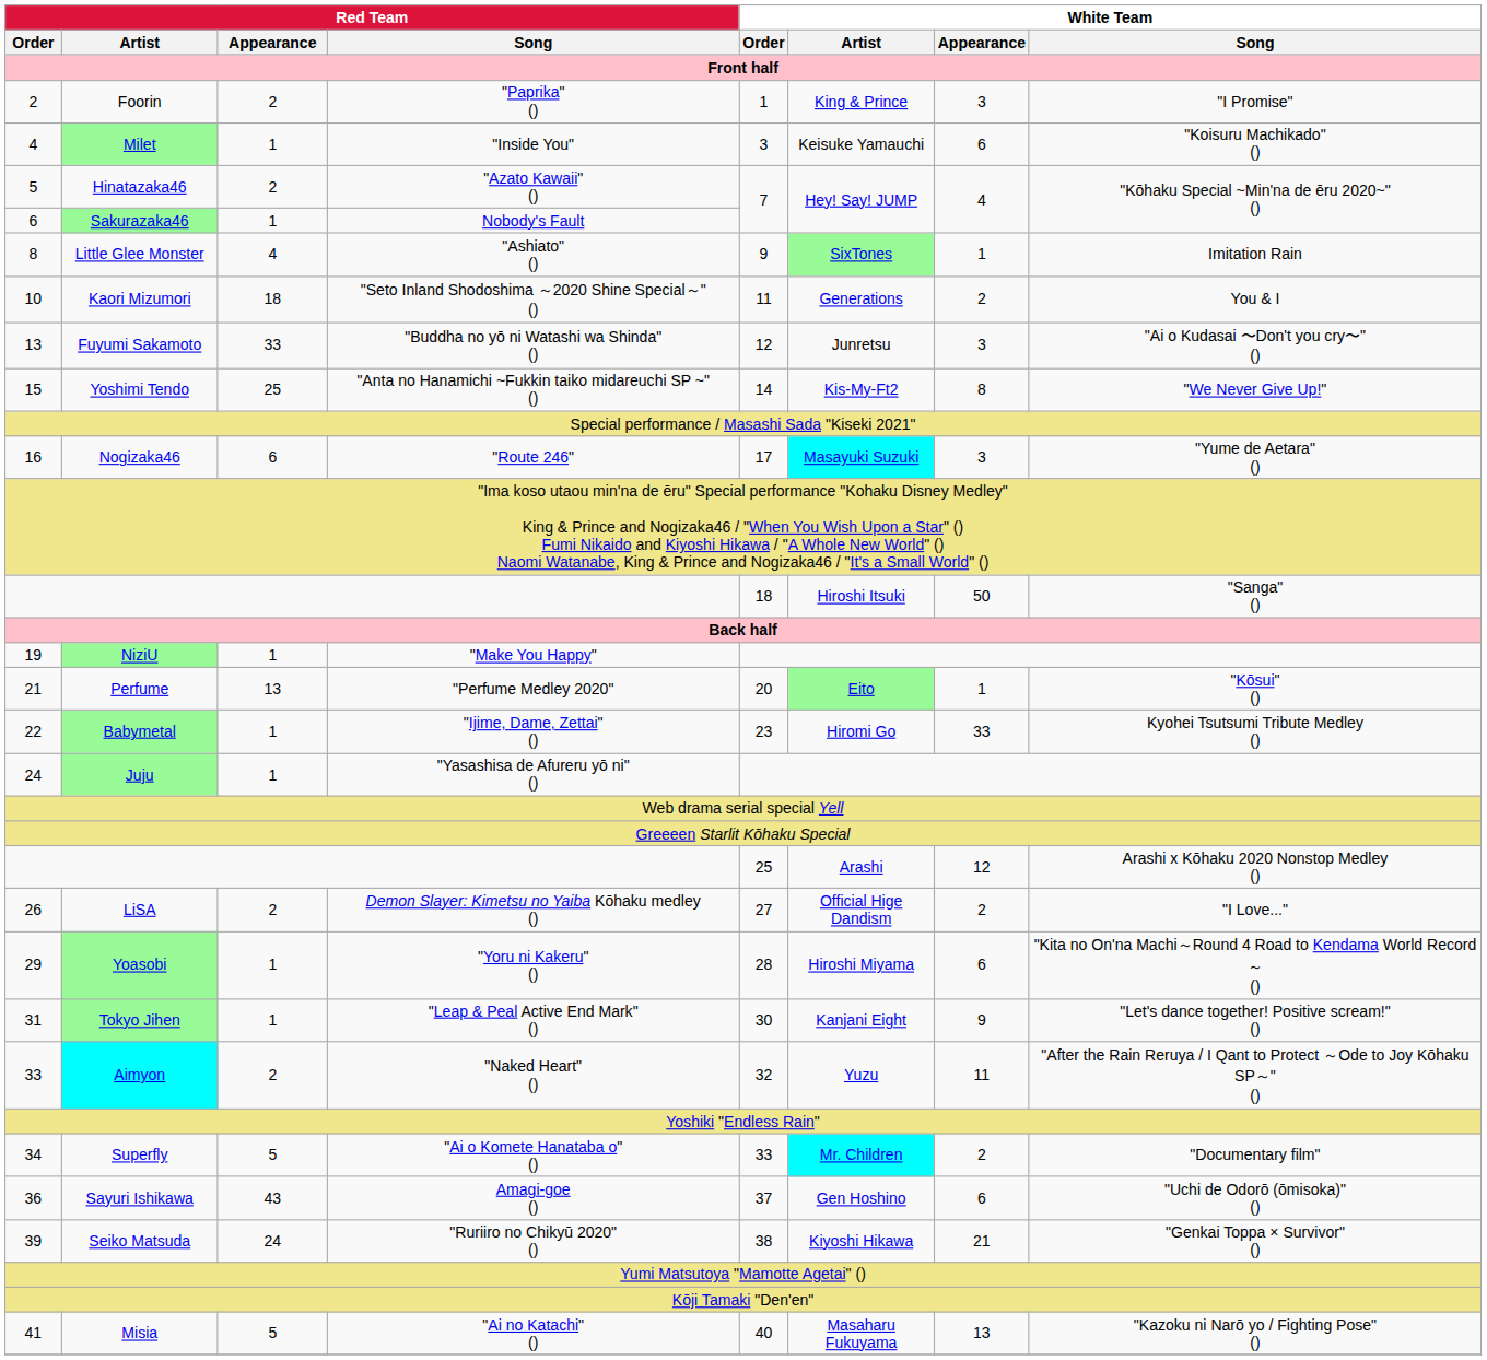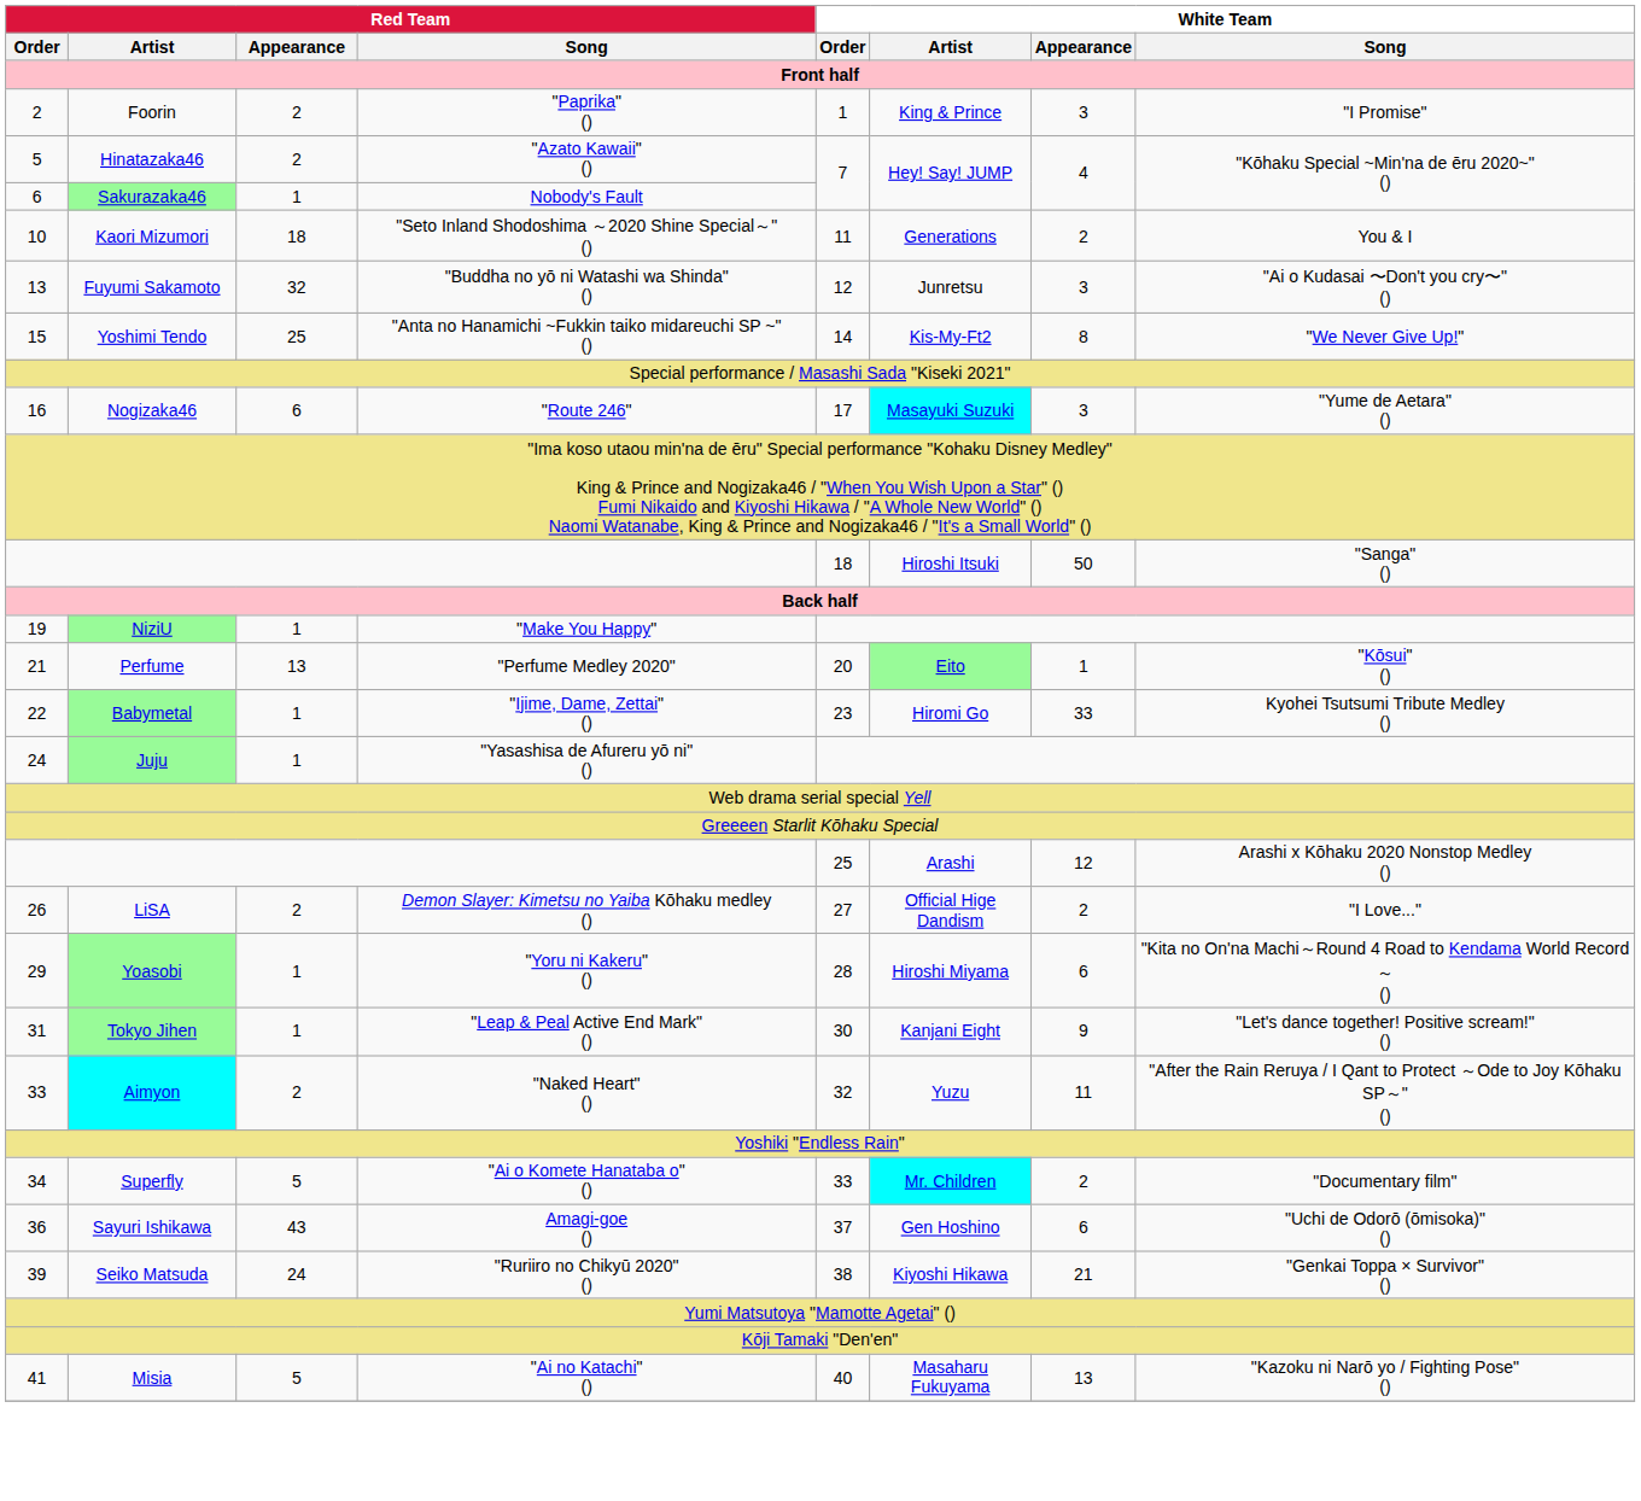- row: 4 | Milet | 1 | "Inside You" | 3 | Keisuke Yamauchi | 6 | "Koisuru Machikado" ()
- row: 8 | Little Glee Monster | 4 | "Ashiato" () | 9 | SixTones | 1 | Imitation Rain
Fuyumi Sakamoto | Red Team / Appearance: 33 -> 32
